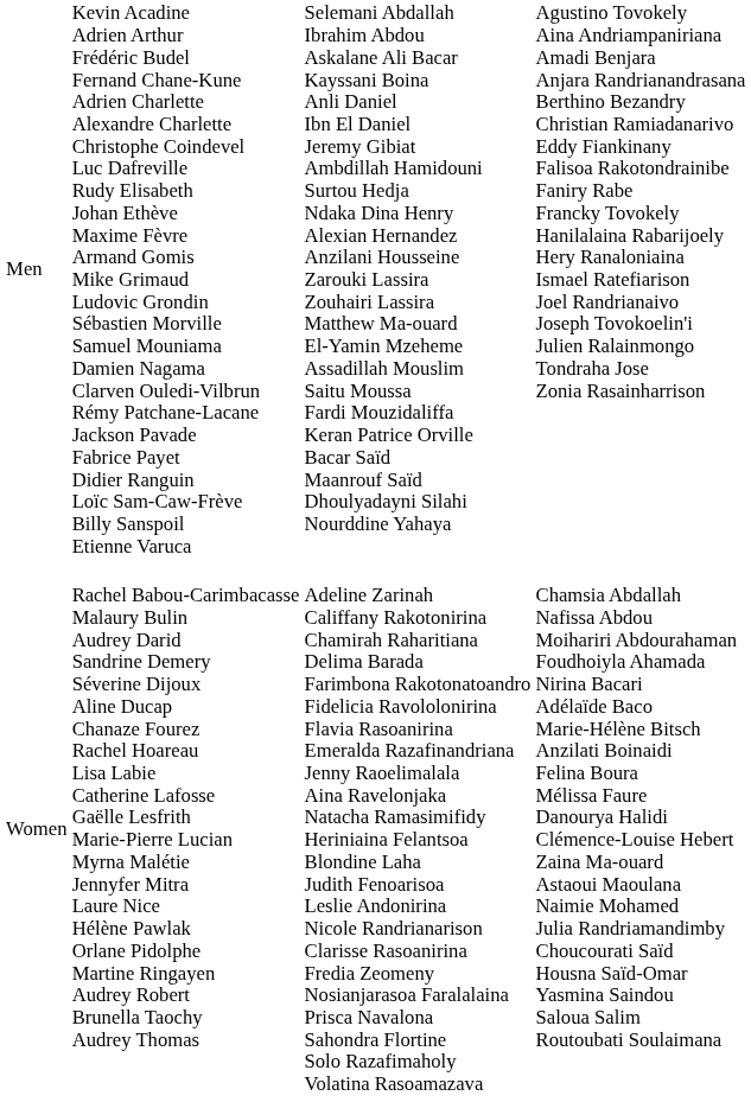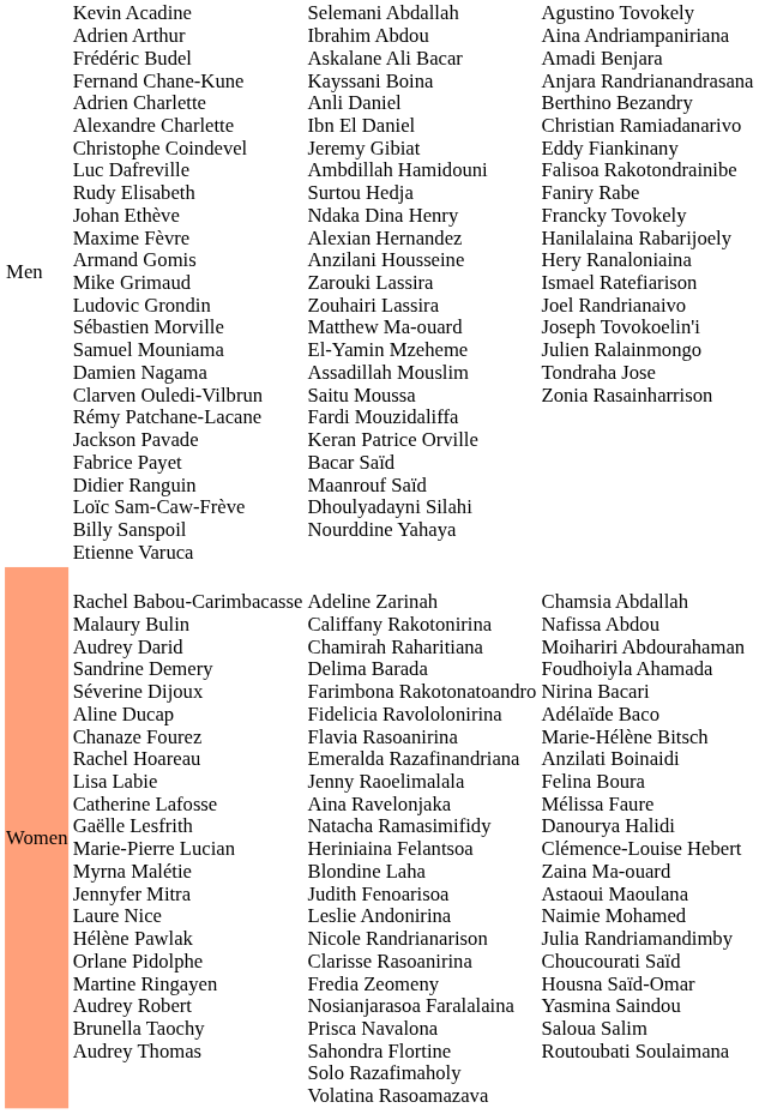Women | column 1: no background -> lightsalmon background
